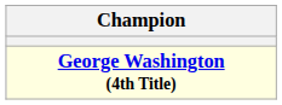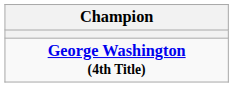row 3 | column 1: lightyellow background -> no background
